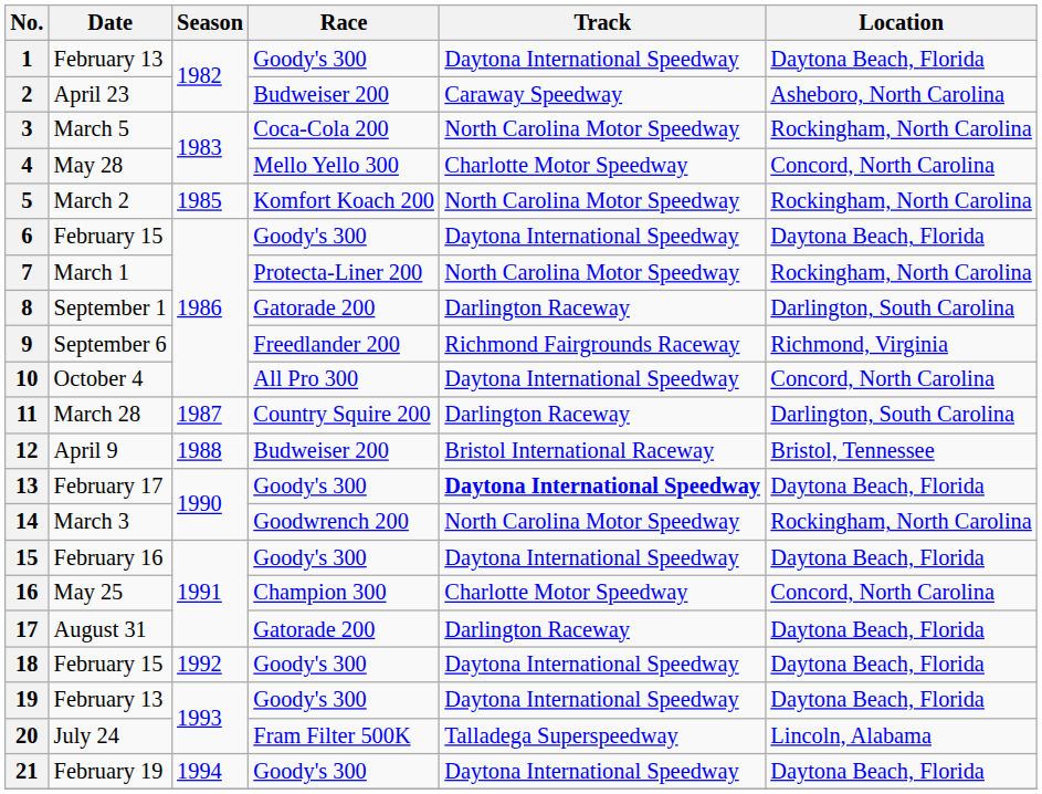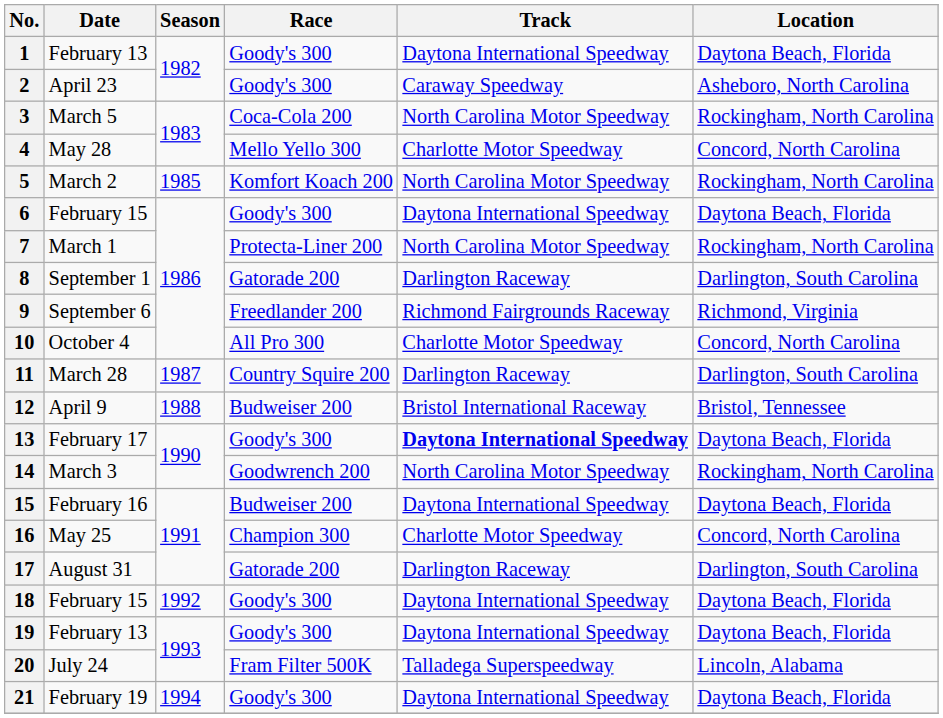2 | Race: Budweiser 200 -> Goody's 300
10 | Track: Daytona International Speedway -> Charlotte Motor Speedway
15 | Race: Goody's 300 -> Budweiser 200
17 | Location: Daytona Beach, Florida -> Darlington, South Carolina
